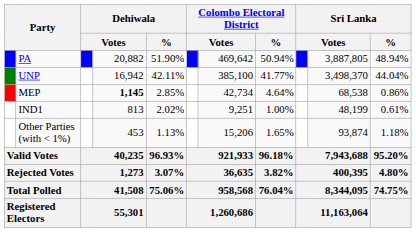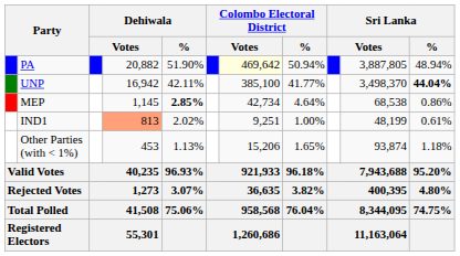PA | column 7: no background -> lightyellow background
UNP | Sri Lanka / %: normal -> bold
MEP | column 4: bold -> normal
MEP | Dehiwala / %: normal -> bold
IND1 | column 4: no background -> lightsalmon background
